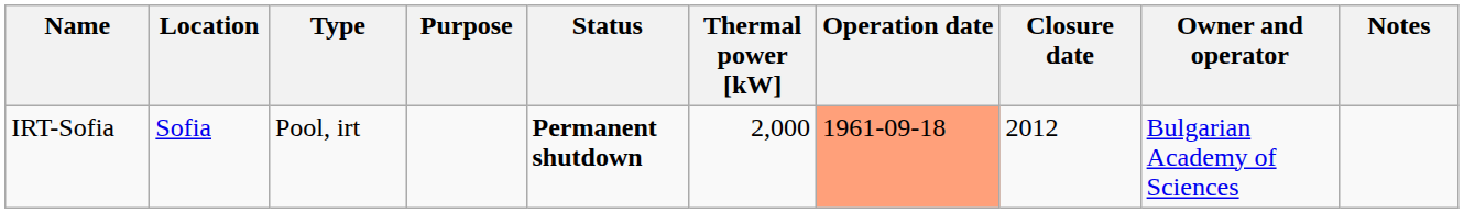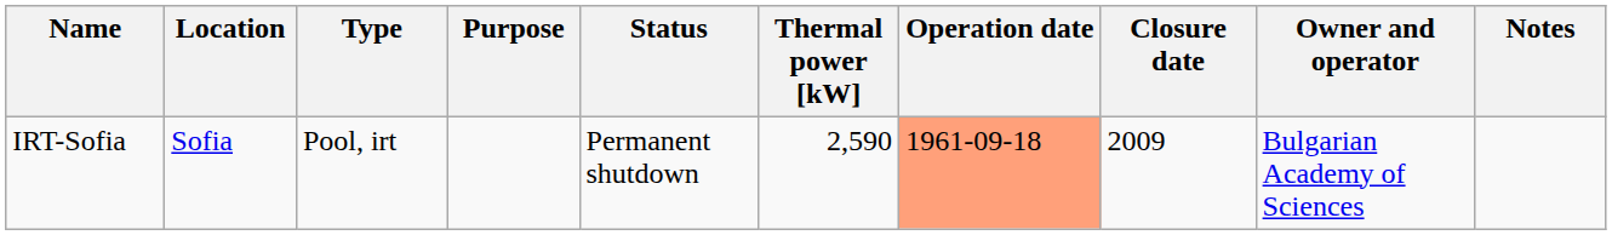IRT-Sofia | Status: bold -> normal
IRT-Sofia | Thermal power [kW]: 2,000 -> 2,590
IRT-Sofia | Closure date: 2012 -> 2009
